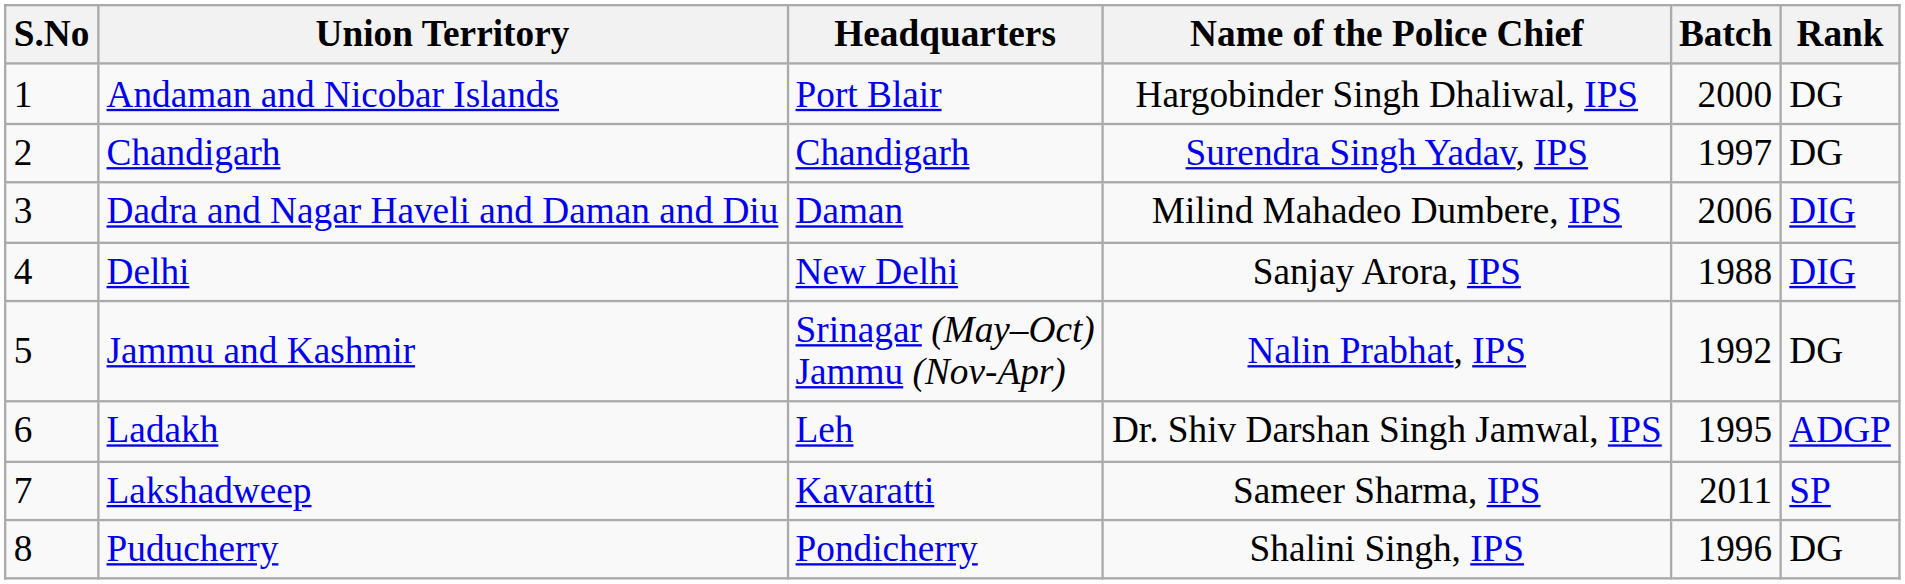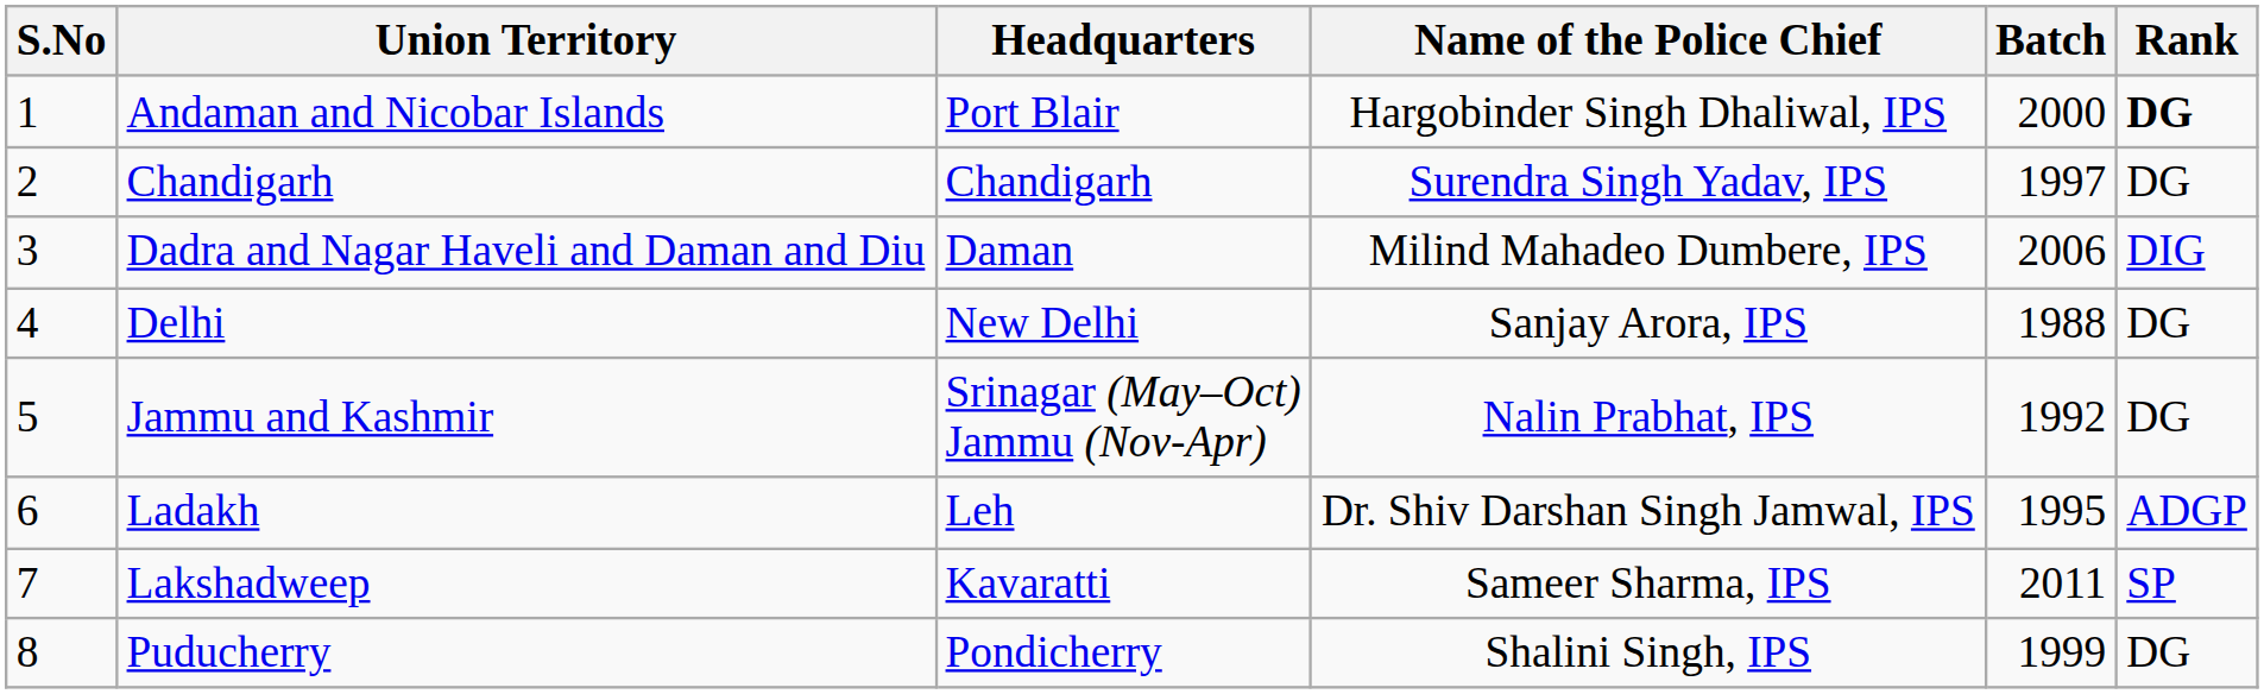Andaman and Nicobar Islands | Rank: normal -> bold
Delhi | Rank: DIG -> DG
Puducherry | Batch: 1996 -> 1999
